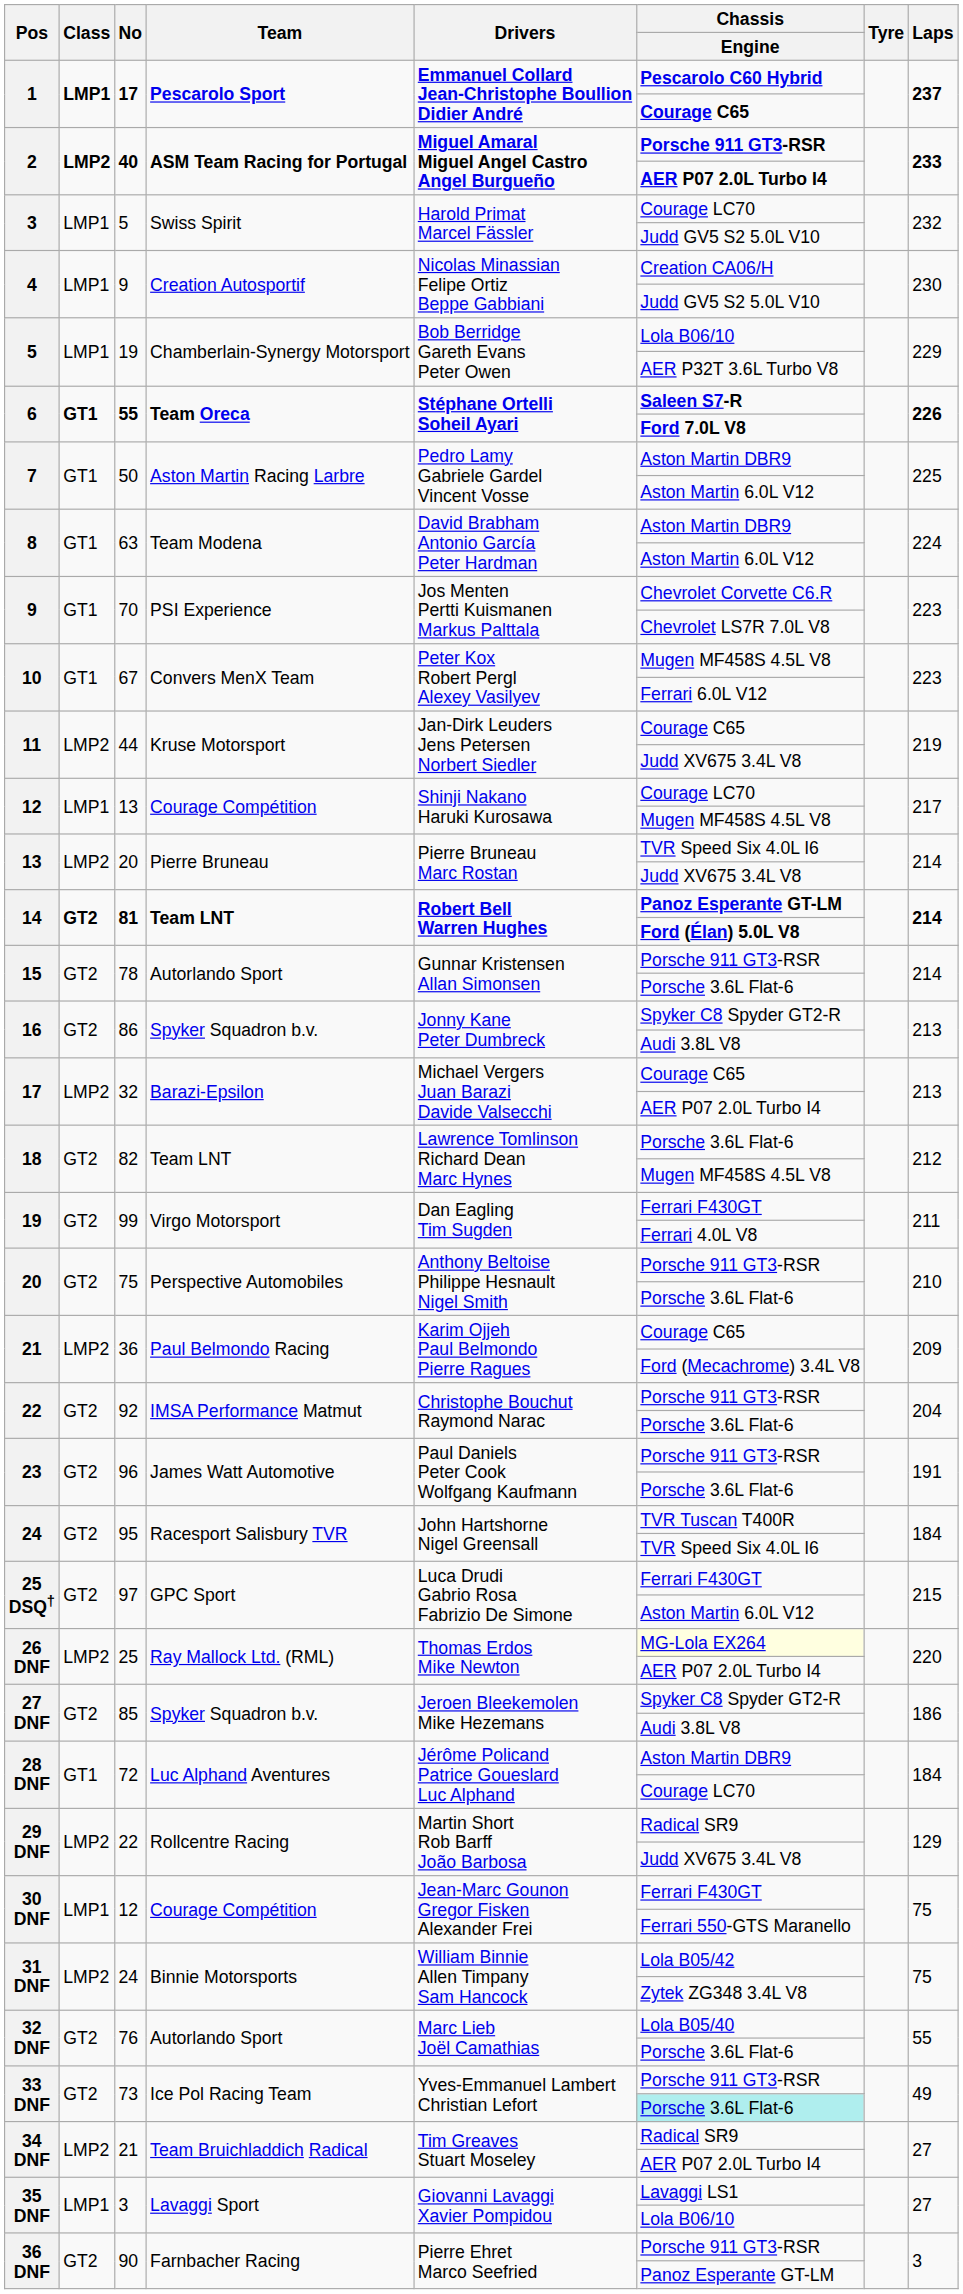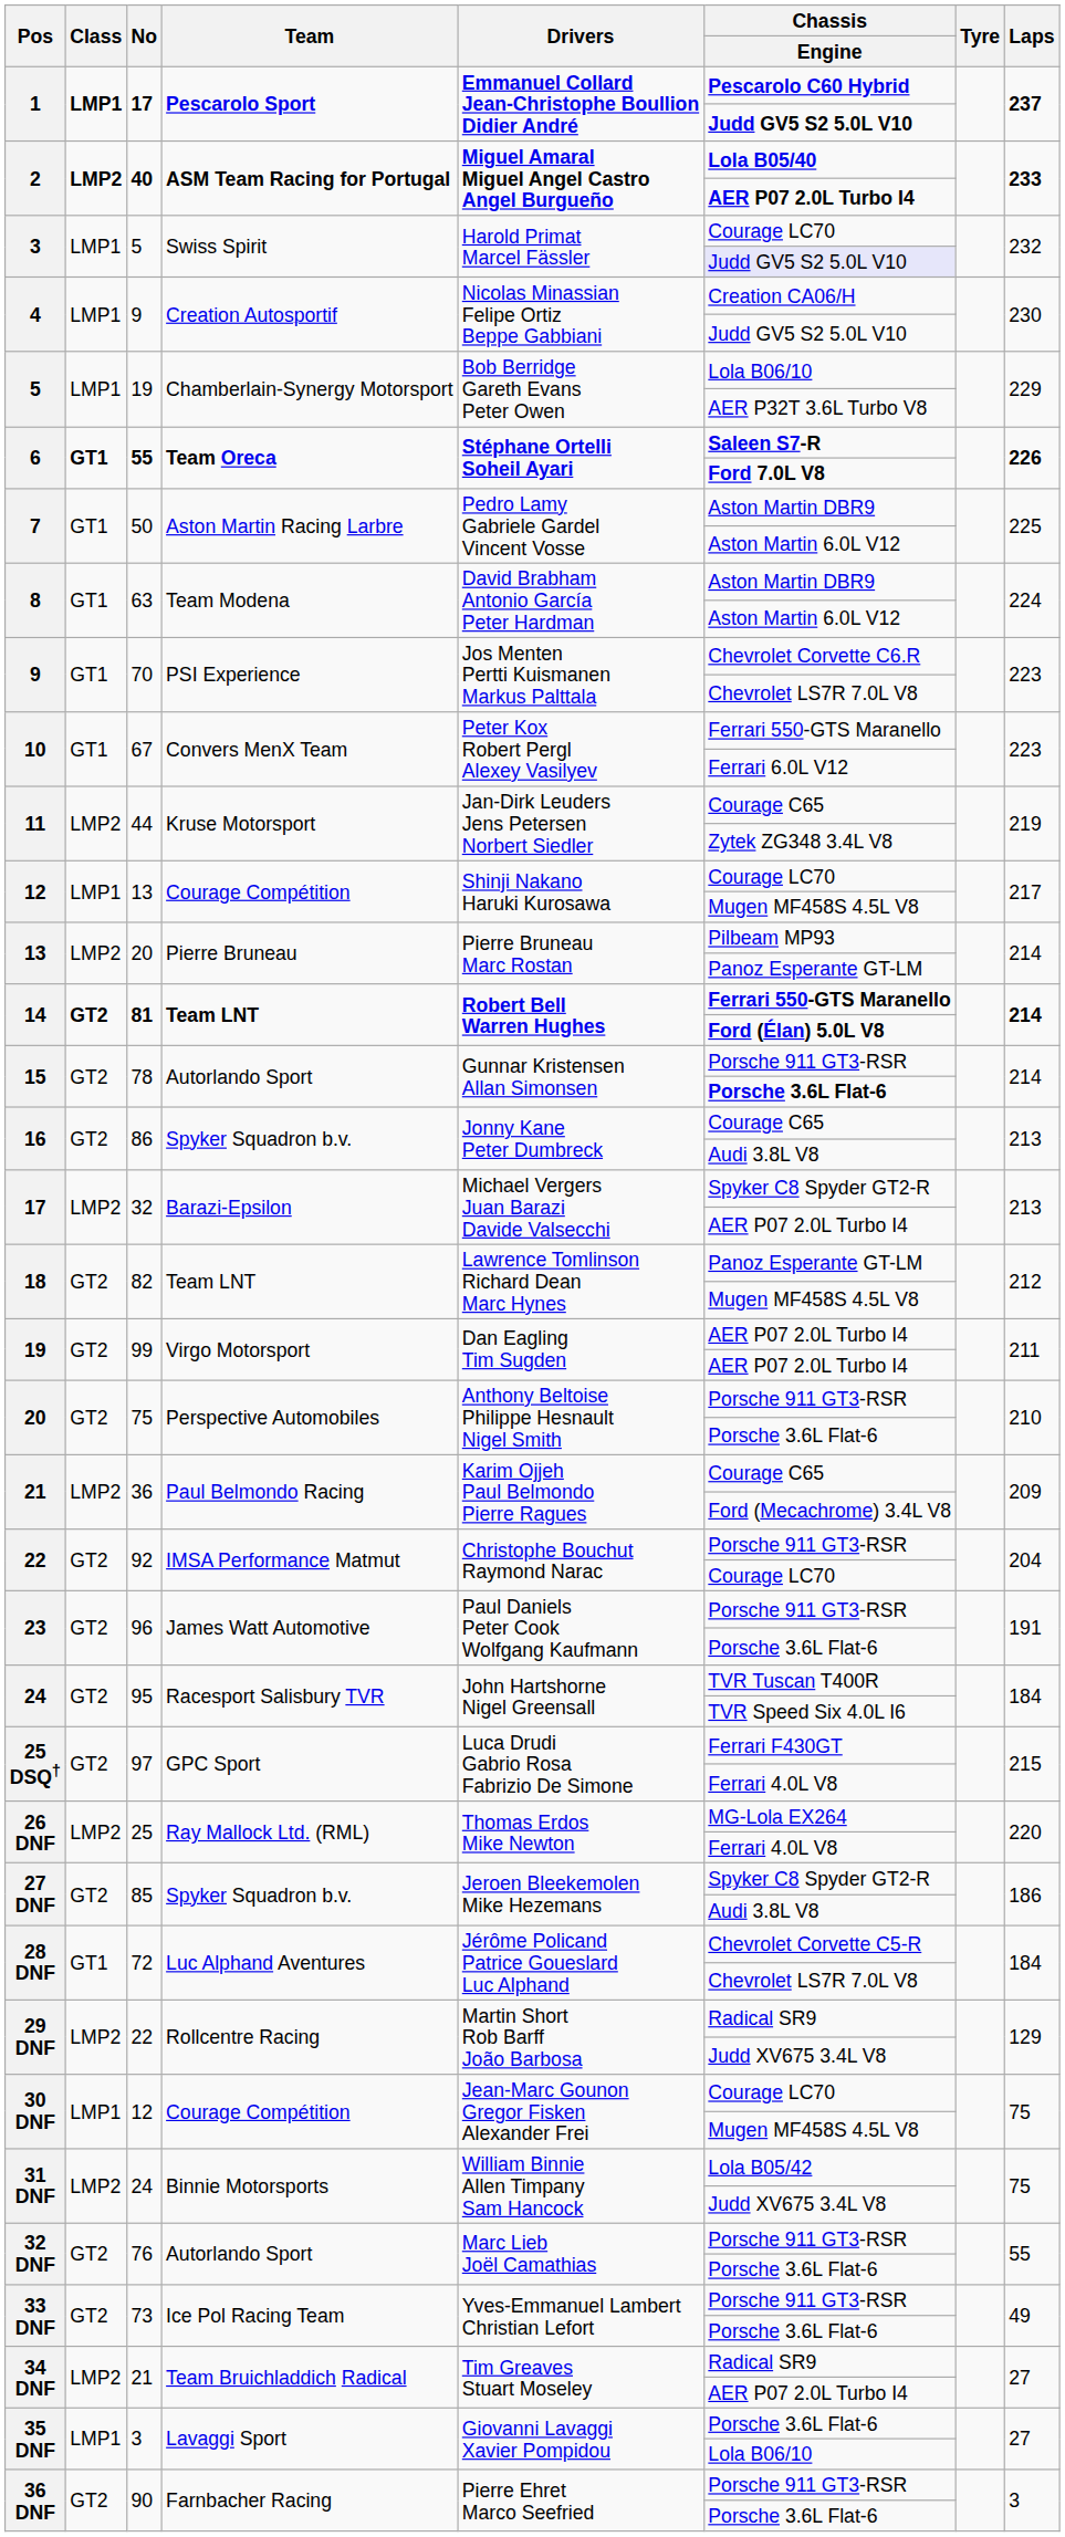row 4 | Chassis / Engine: Courage C65 -> Judd GV5 S2 5.0L V10
row 5 | Chassis / Engine: Porsche 911 GT3-RSR -> Lola B05/40
row 8 | Chassis / Engine: no background -> lavender background
row 21 | Chassis / Engine: Mugen MF458S 4.5L V8 -> Ferrari 550-GTS Maranello
row 24 | Chassis / Engine: Judd XV675 3.4L V8 -> Zytek ZG348 3.4L V8
row 27 | Chassis / Engine: TVR Speed Six 4.0L I6 -> Pilbeam MP93
row 28 | Chassis / Engine: Judd XV675 3.4L V8 -> Panoz Esperante GT-LM
row 29 | Chassis / Engine: Panoz Esperante GT-LM -> Ferrari 550-GTS Maranello
row 32 | Chassis / Engine: normal -> bold
row 33 | Chassis / Engine: Spyker C8 Spyder GT2-R -> Courage C65
row 35 | Chassis / Engine: Courage C65 -> Spyker C8 Spyder GT2-R
row 37 | Chassis / Engine: Porsche 3.6L Flat-6 -> Panoz Esperante GT-LM
row 39 | Chassis / Engine: Ferrari F430GT -> AER P07 2.0L Turbo I4
row 40 | Chassis / Engine: Ferrari 4.0L V8 -> AER P07 2.0L Turbo I4
row 46 | Chassis / Engine: Porsche 3.6L Flat-6 -> Courage LC70
row 52 | Chassis / Engine: Aston Martin 6.0L V12 -> Ferrari 4.0L V8
row 53 | Chassis / Engine: lightyellow background -> no background
row 54 | Chassis / Engine: AER P07 2.0L Turbo I4 -> Ferrari 4.0L V8
row 57 | Chassis / Engine: Aston Martin DBR9 -> Chevrolet Corvette C5-R
row 58 | Chassis / Engine: Courage LC70 -> Chevrolet LS7R 7.0L V8
row 61 | Chassis / Engine: Ferrari F430GT -> Courage LC70
row 62 | Chassis / Engine: Ferrari 550-GTS Maranello -> Mugen MF458S 4.5L V8
row 64 | Chassis / Engine: Zytek ZG348 3.4L V8 -> Judd XV675 3.4L V8
row 65 | Chassis / Engine: Lola B05/40 -> Porsche 911 GT3-RSR
row 68 | Chassis / Engine: paleturquoise background -> no background
row 71 | Chassis / Engine: Lavaggi LS1 -> Porsche 3.6L Flat-6
row 74 | Chassis / Engine: Panoz Esperante GT-LM -> Porsche 3.6L Flat-6
